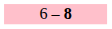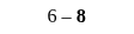row 1 | column 1: pink background -> no background
